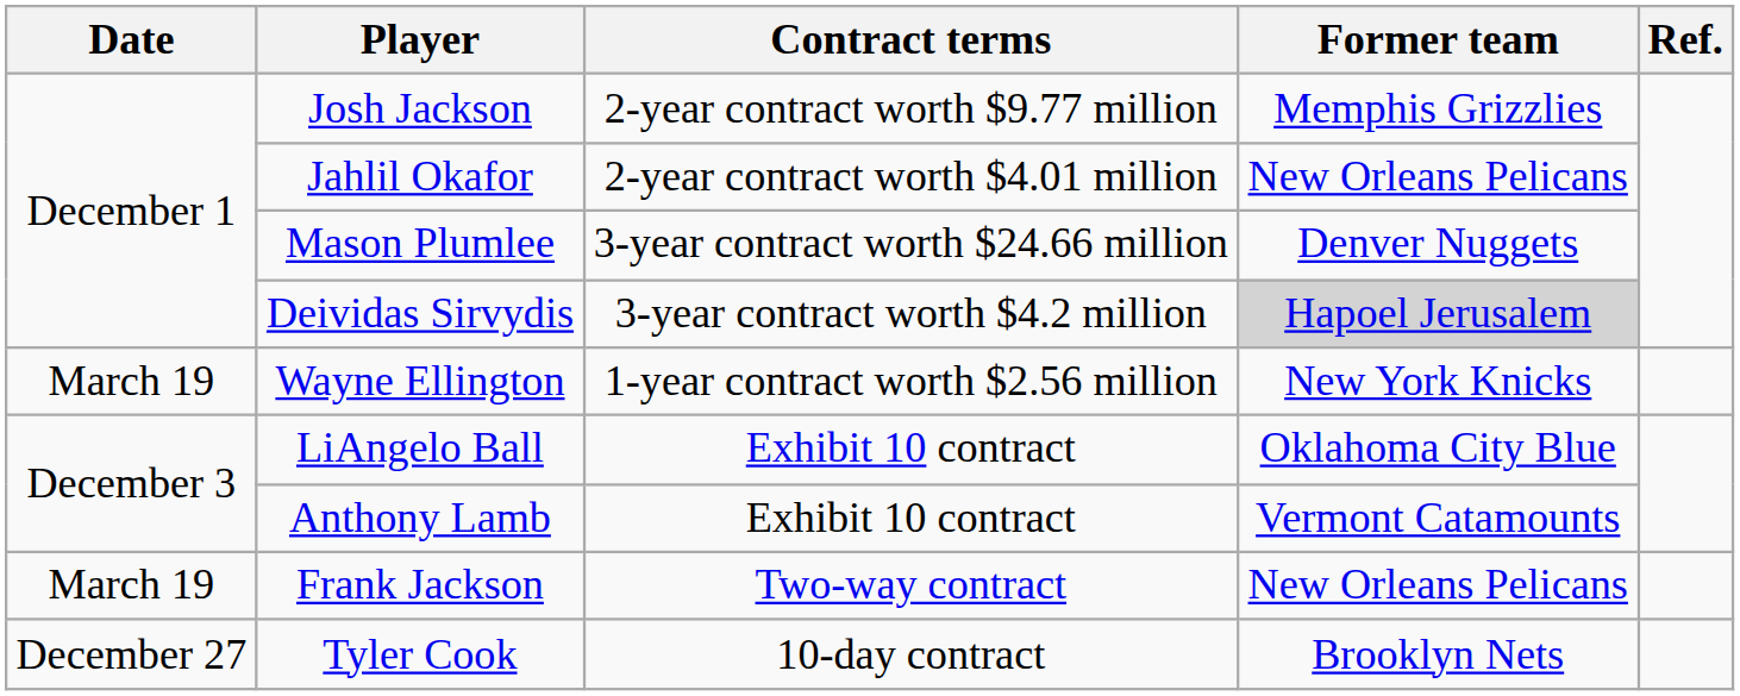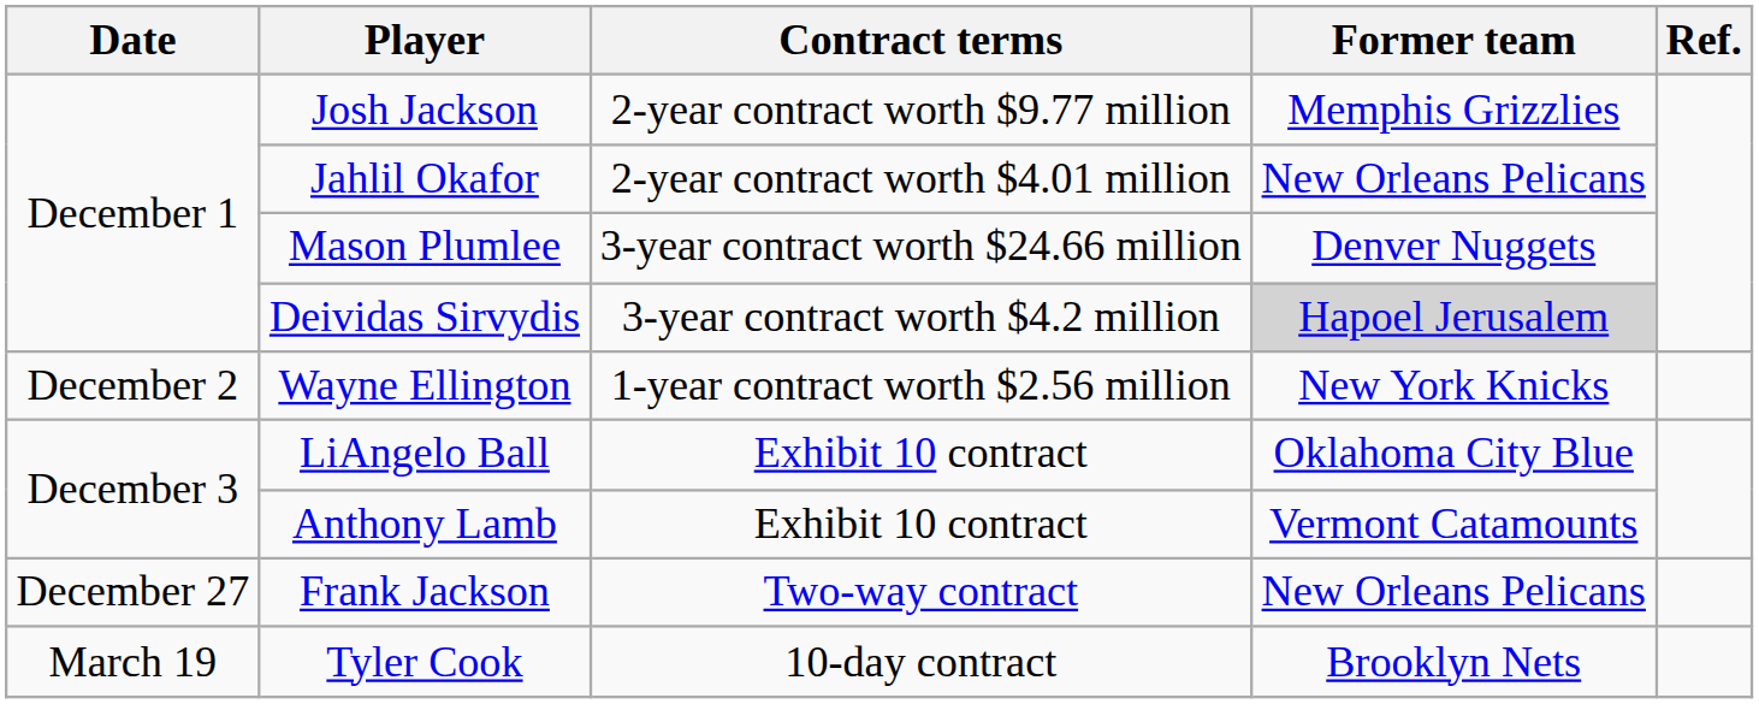Wayne Ellington | Date: March 19 -> December 2
Frank Jackson | Date: March 19 -> December 27
Tyler Cook | Date: December 27 -> March 19
